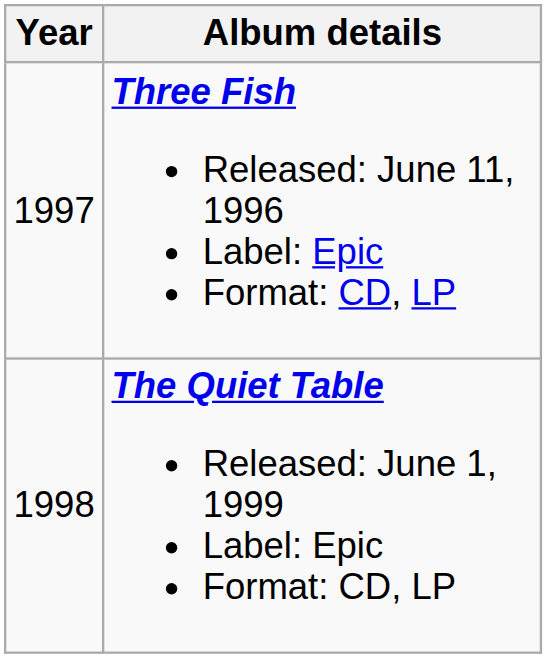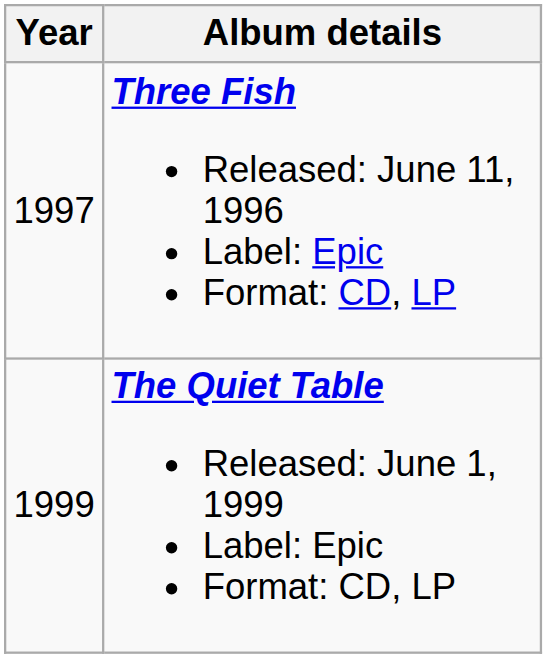row 3 | Year: 1998 -> 1999
